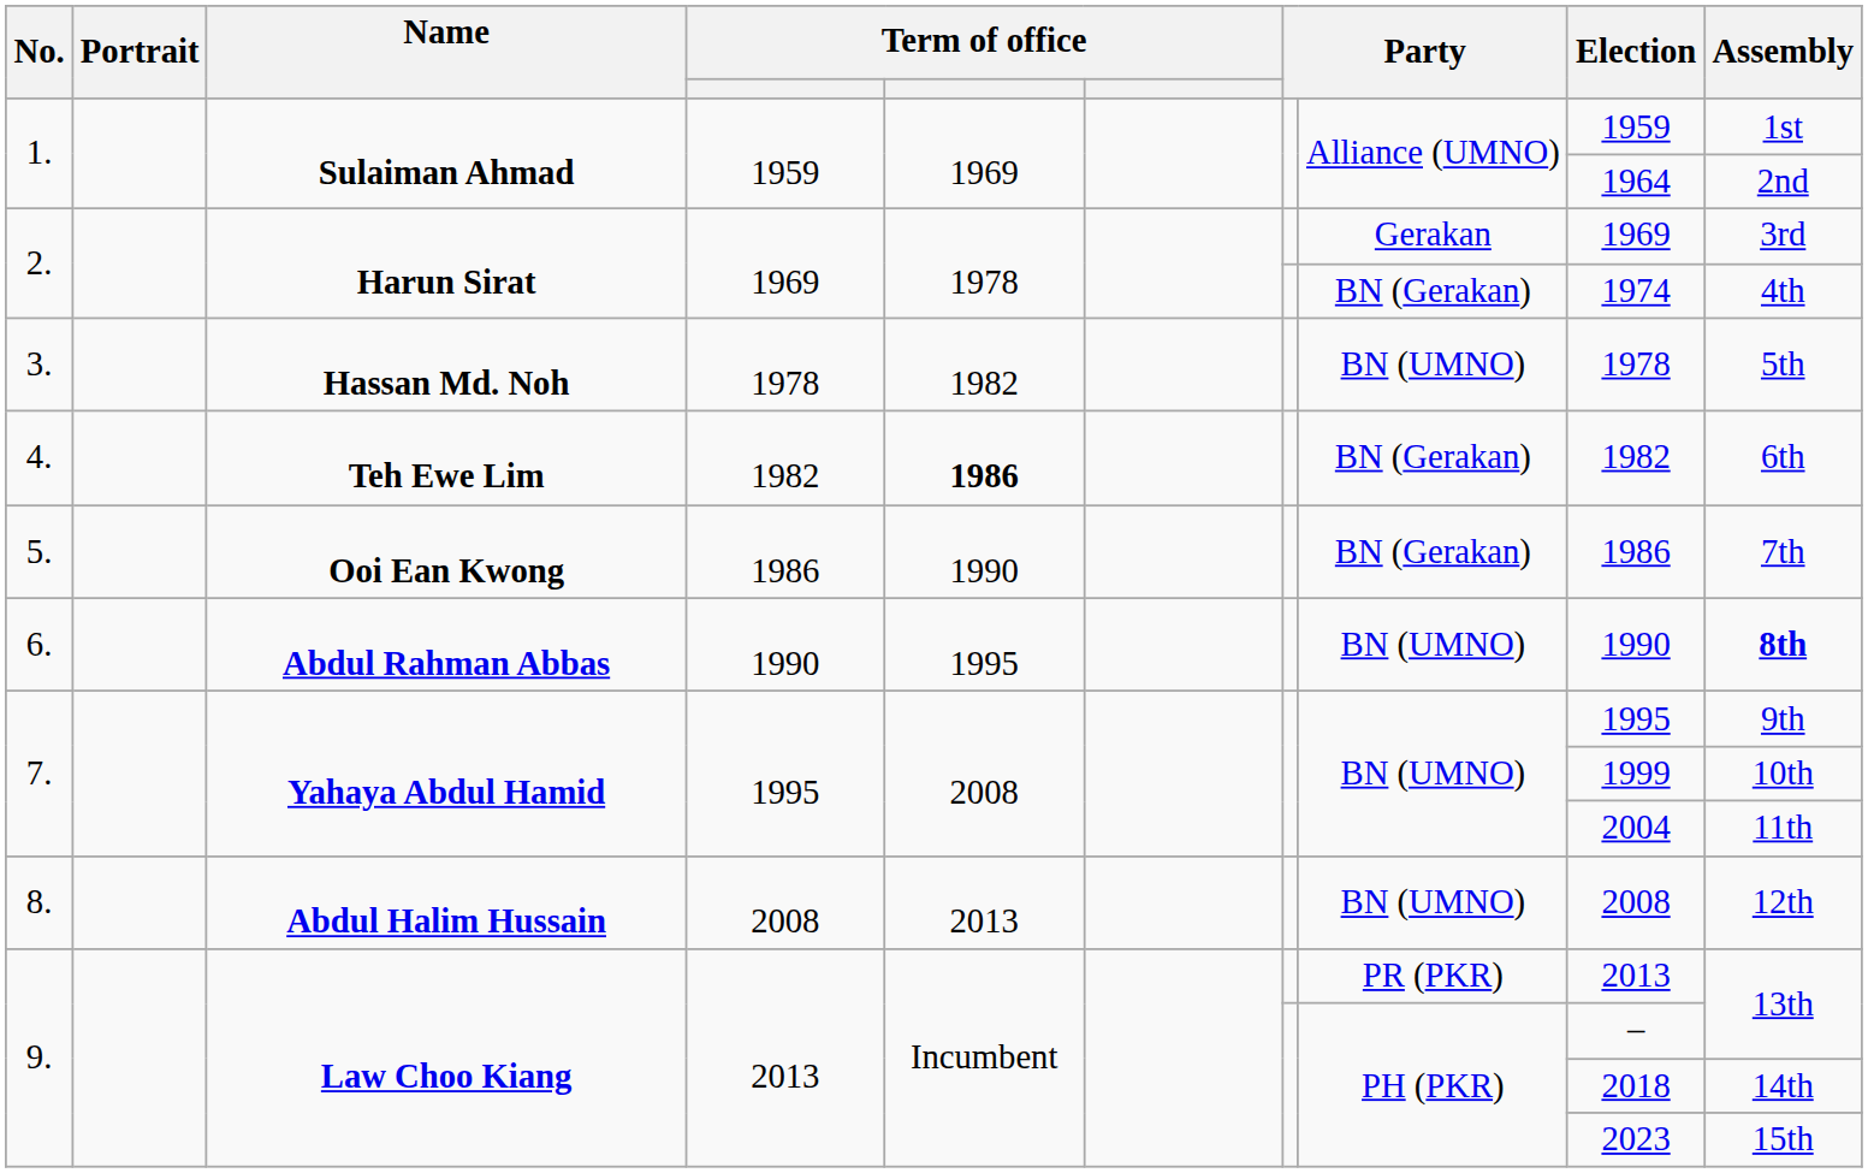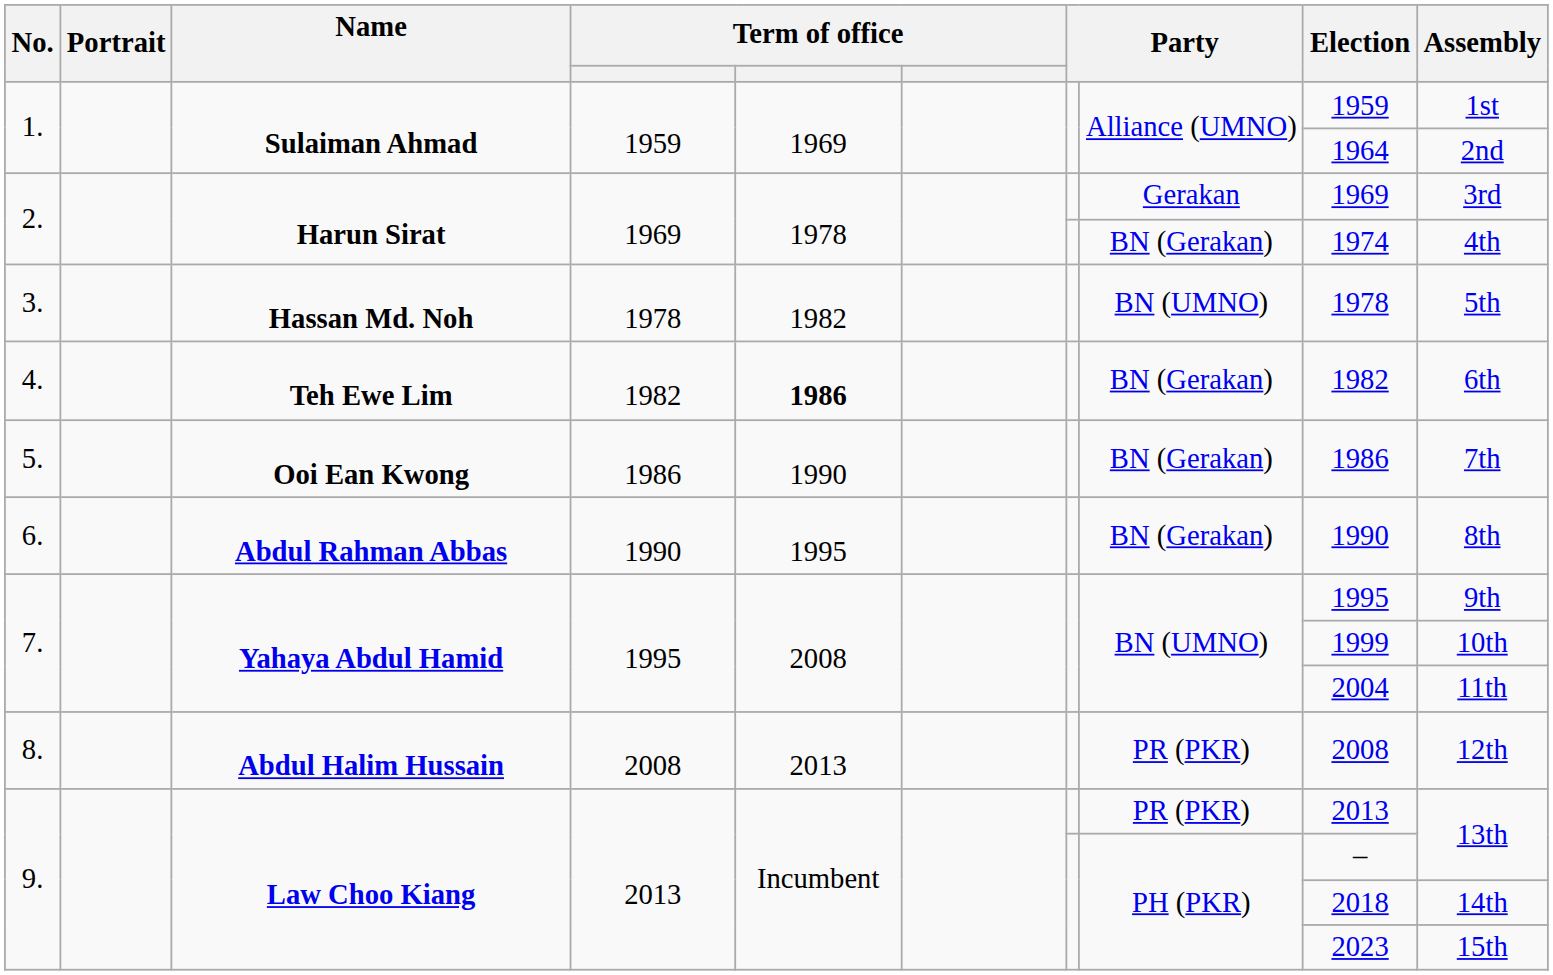6. | column 8: BN (UMNO) -> BN (Gerakan)
6. | Assembly: bold -> normal
8. | column 8: BN (UMNO) -> PR (PKR)
